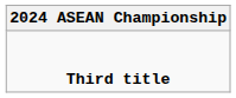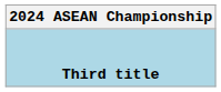row 2 | column 1: no background -> lightblue background
